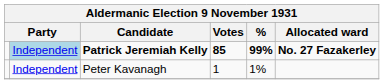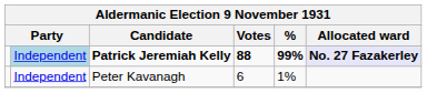Patrick Jeremiah Kelly | Votes: 85 -> 88
Patrick Jeremiah Kelly | Allocated ward: no background -> lavender background
Peter Kavanagh | Votes: 1 -> 6
